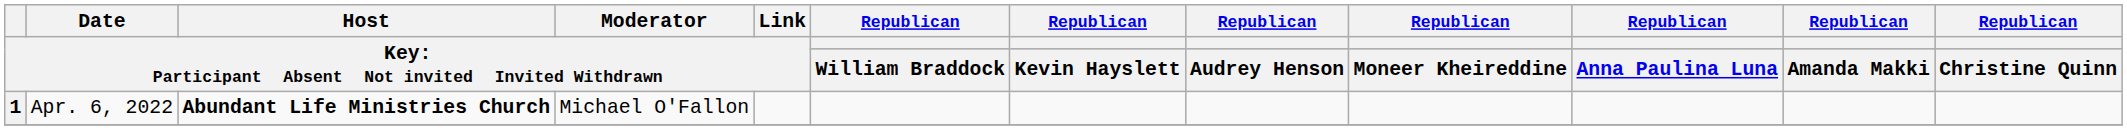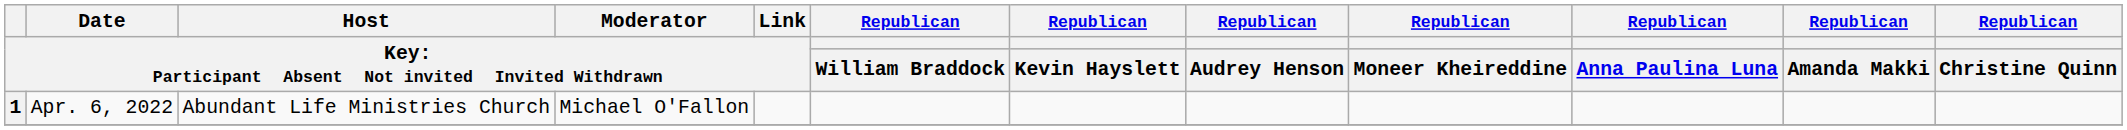1 | column 3: bold -> normal
